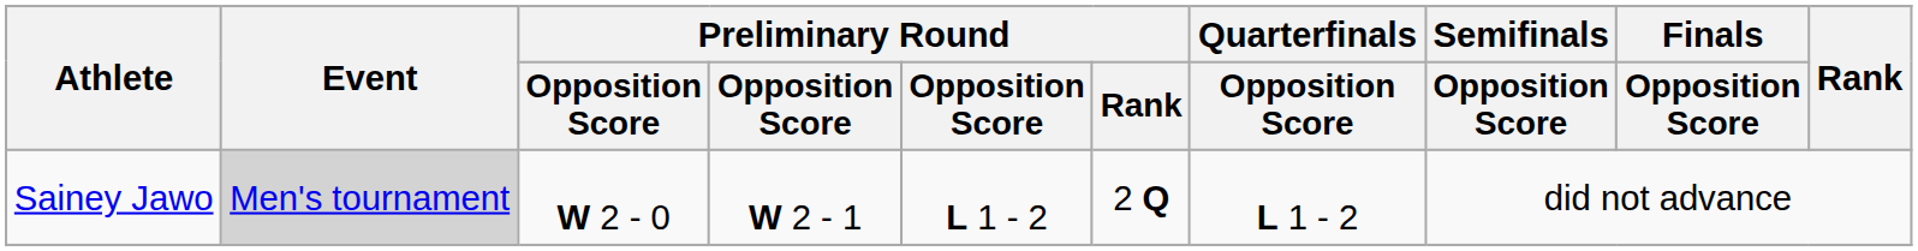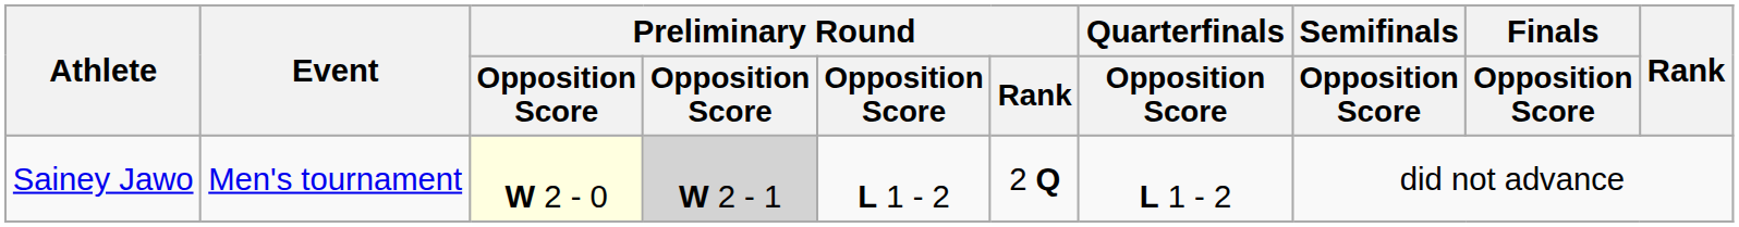Sainey Jawo | Event: lightgrey background -> no background
Sainey Jawo | column 3: no background -> lightyellow background
Sainey Jawo | column 4: no background -> lightgrey background
